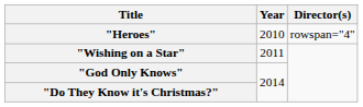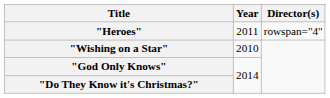"Heroes" | Year: 2010 -> 2011
"Wishing on a Star" | Year: 2011 -> 2010
